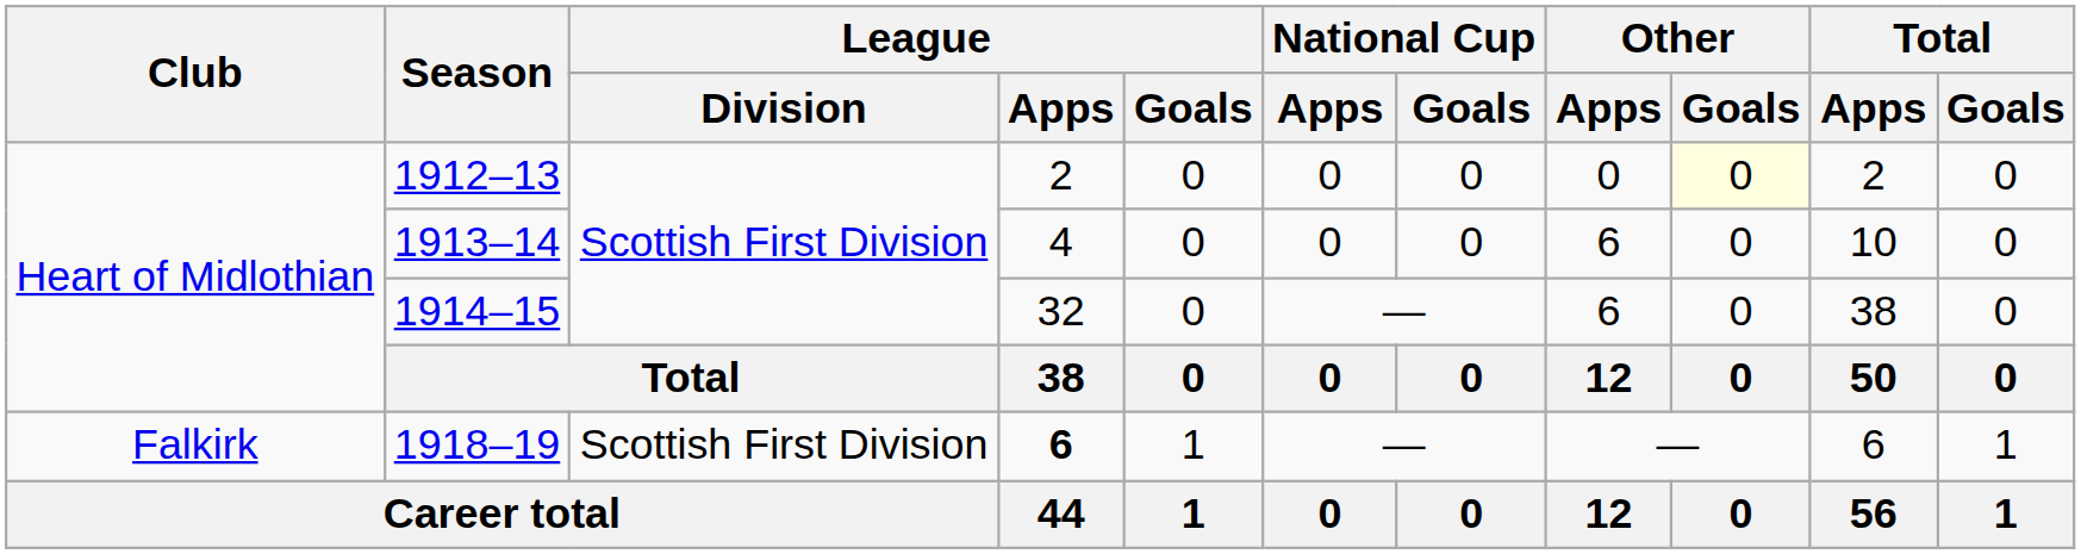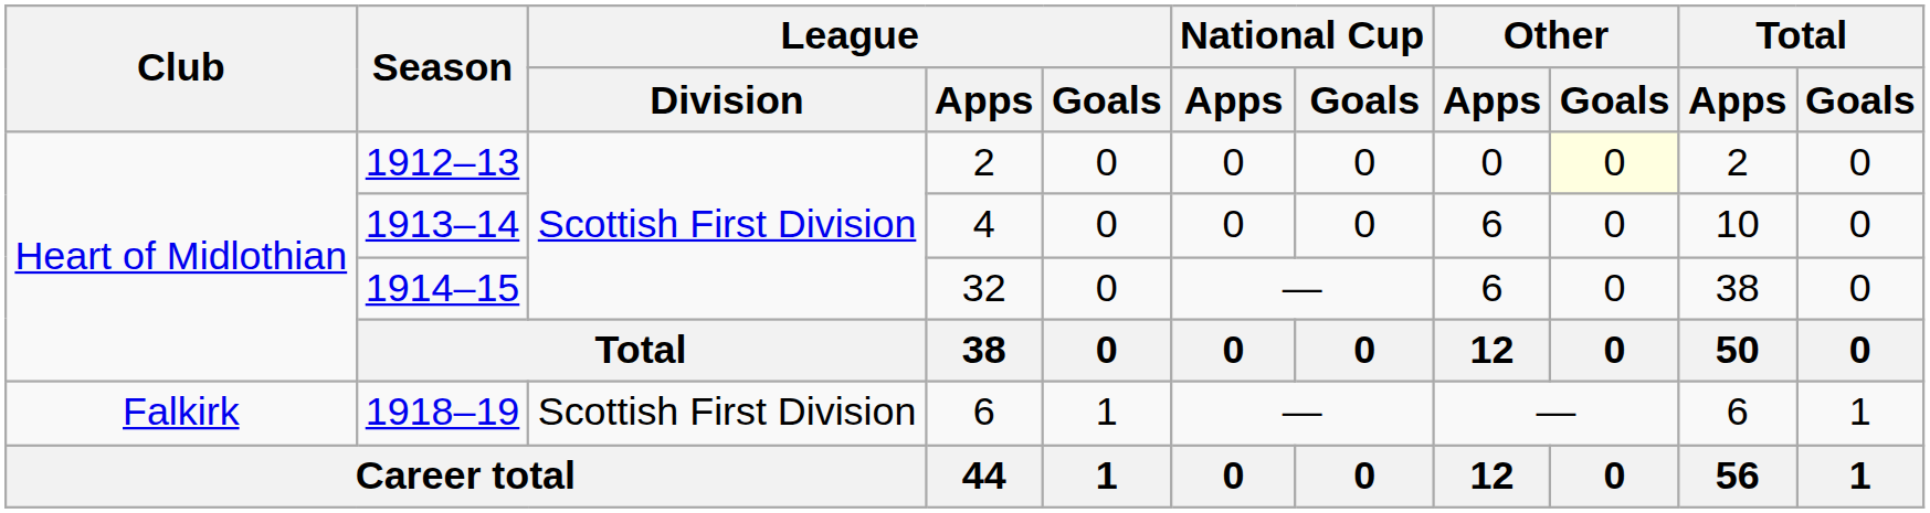1918–19 | League / Apps: bold -> normal
